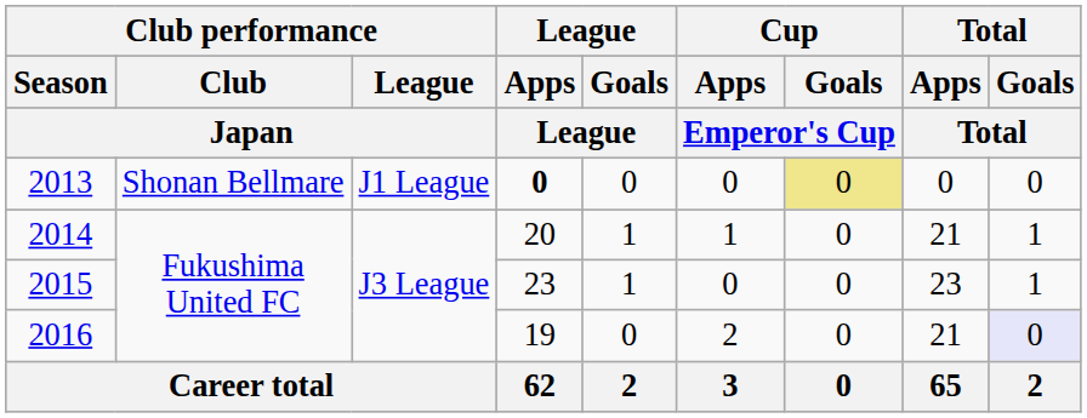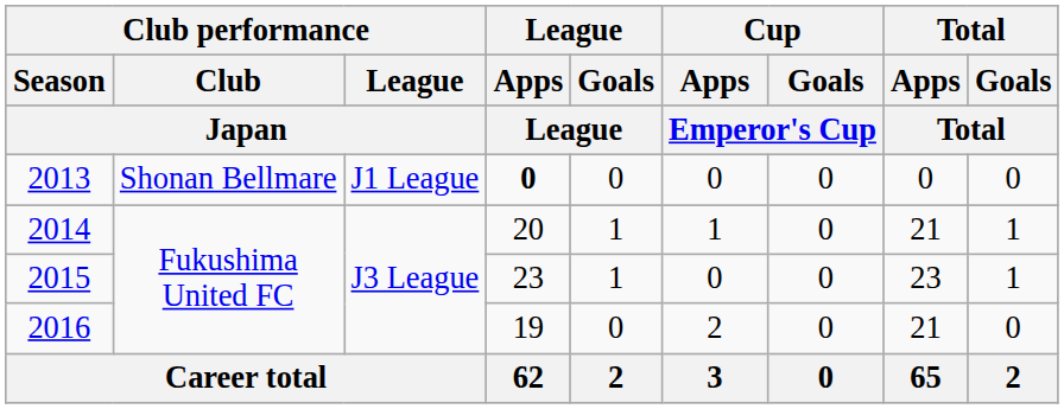2013 | Cup / Goals / Emperor's Cup: khaki background -> no background
2016 | Total / Goals / Total: lavender background -> no background
